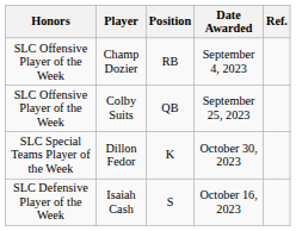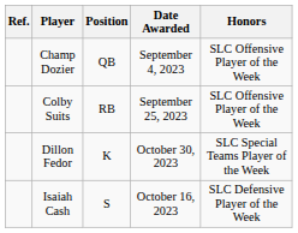columns swapped: Honors <-> Ref.
Champ Dozier | Position: RB -> QB
Colby Suits | Position: QB -> RB
